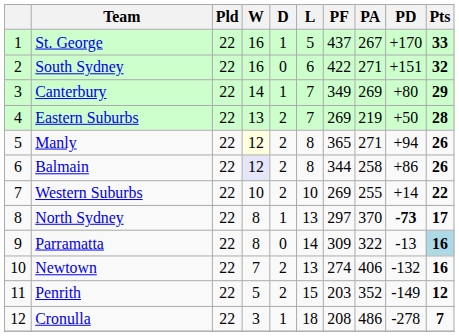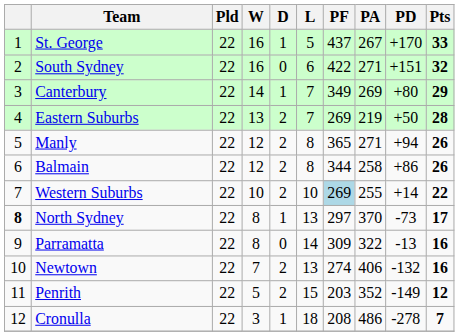Manly | W: lightyellow background -> no background
Balmain | W: lavender background -> no background
Western Suburbs | PF: no background -> lightblue background
North Sydney | column 1: normal -> bold
North Sydney | PD: bold -> normal
Parramatta | Pts: lightblue background -> no background
